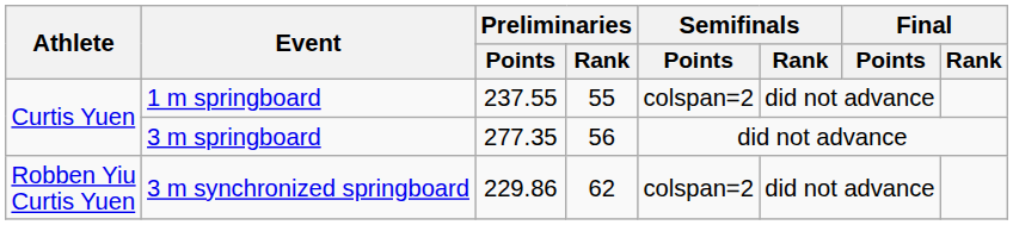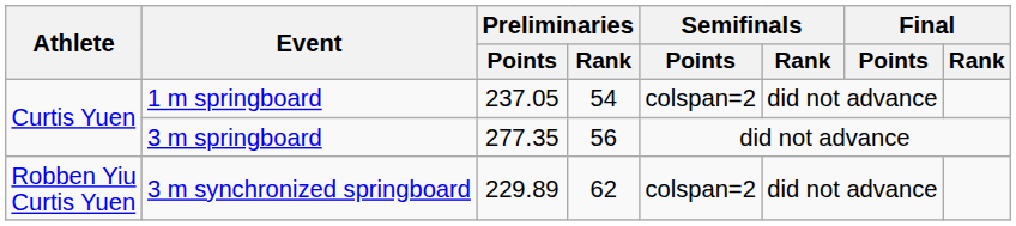1 m springboard | Preliminaries / Points: 237.55 -> 237.05
1 m springboard | Preliminaries / Rank: 55 -> 54
3 m synchronized springboard | Preliminaries / Points: 229.86 -> 229.89
